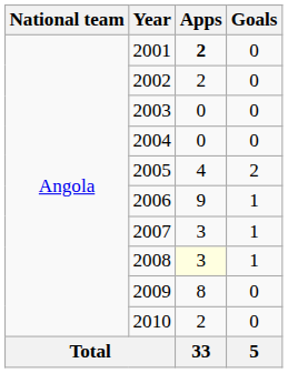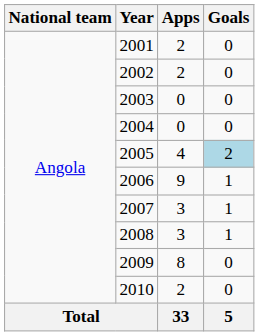2001 | Apps: bold -> normal
2005 | Goals: no background -> lightblue background
2008 | Apps: lightyellow background -> no background
